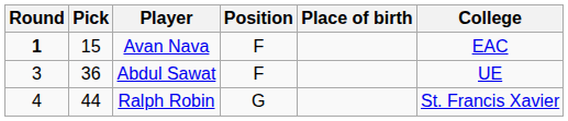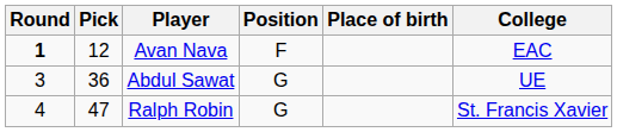Avan Nava | Pick: 15 -> 12
Abdul Sawat | Position: F -> G
Ralph Robin | Pick: 44 -> 47
